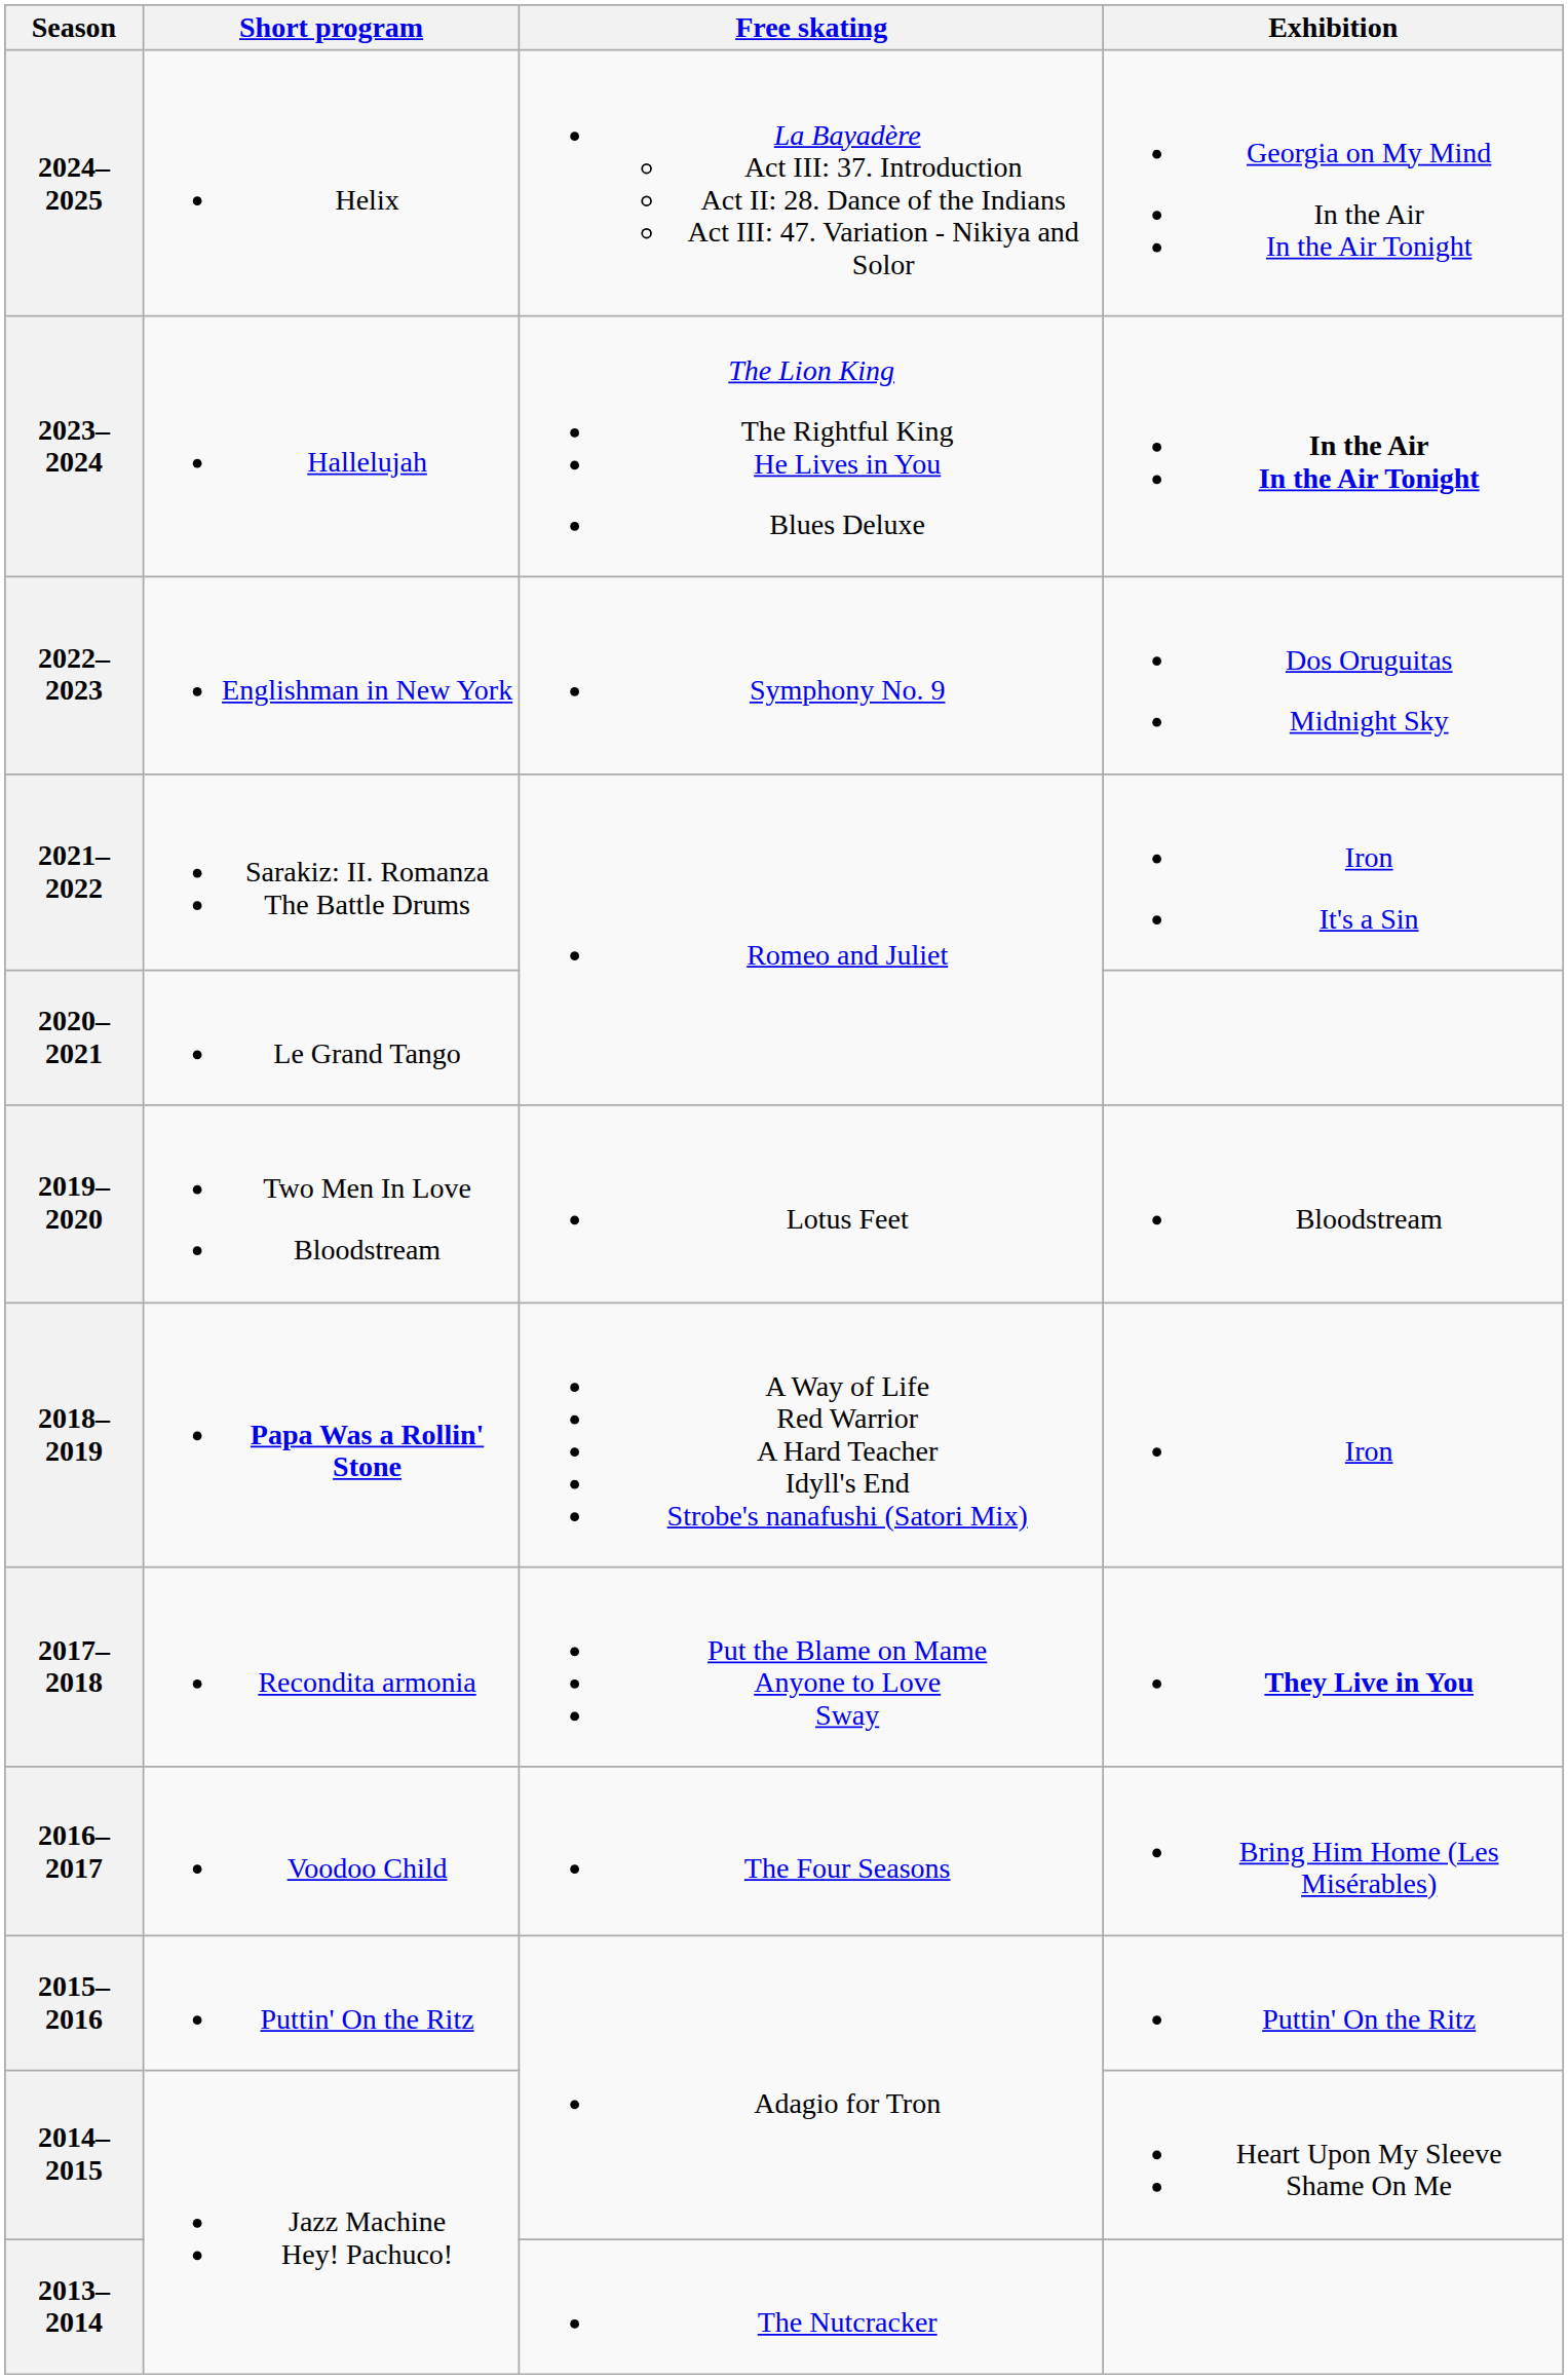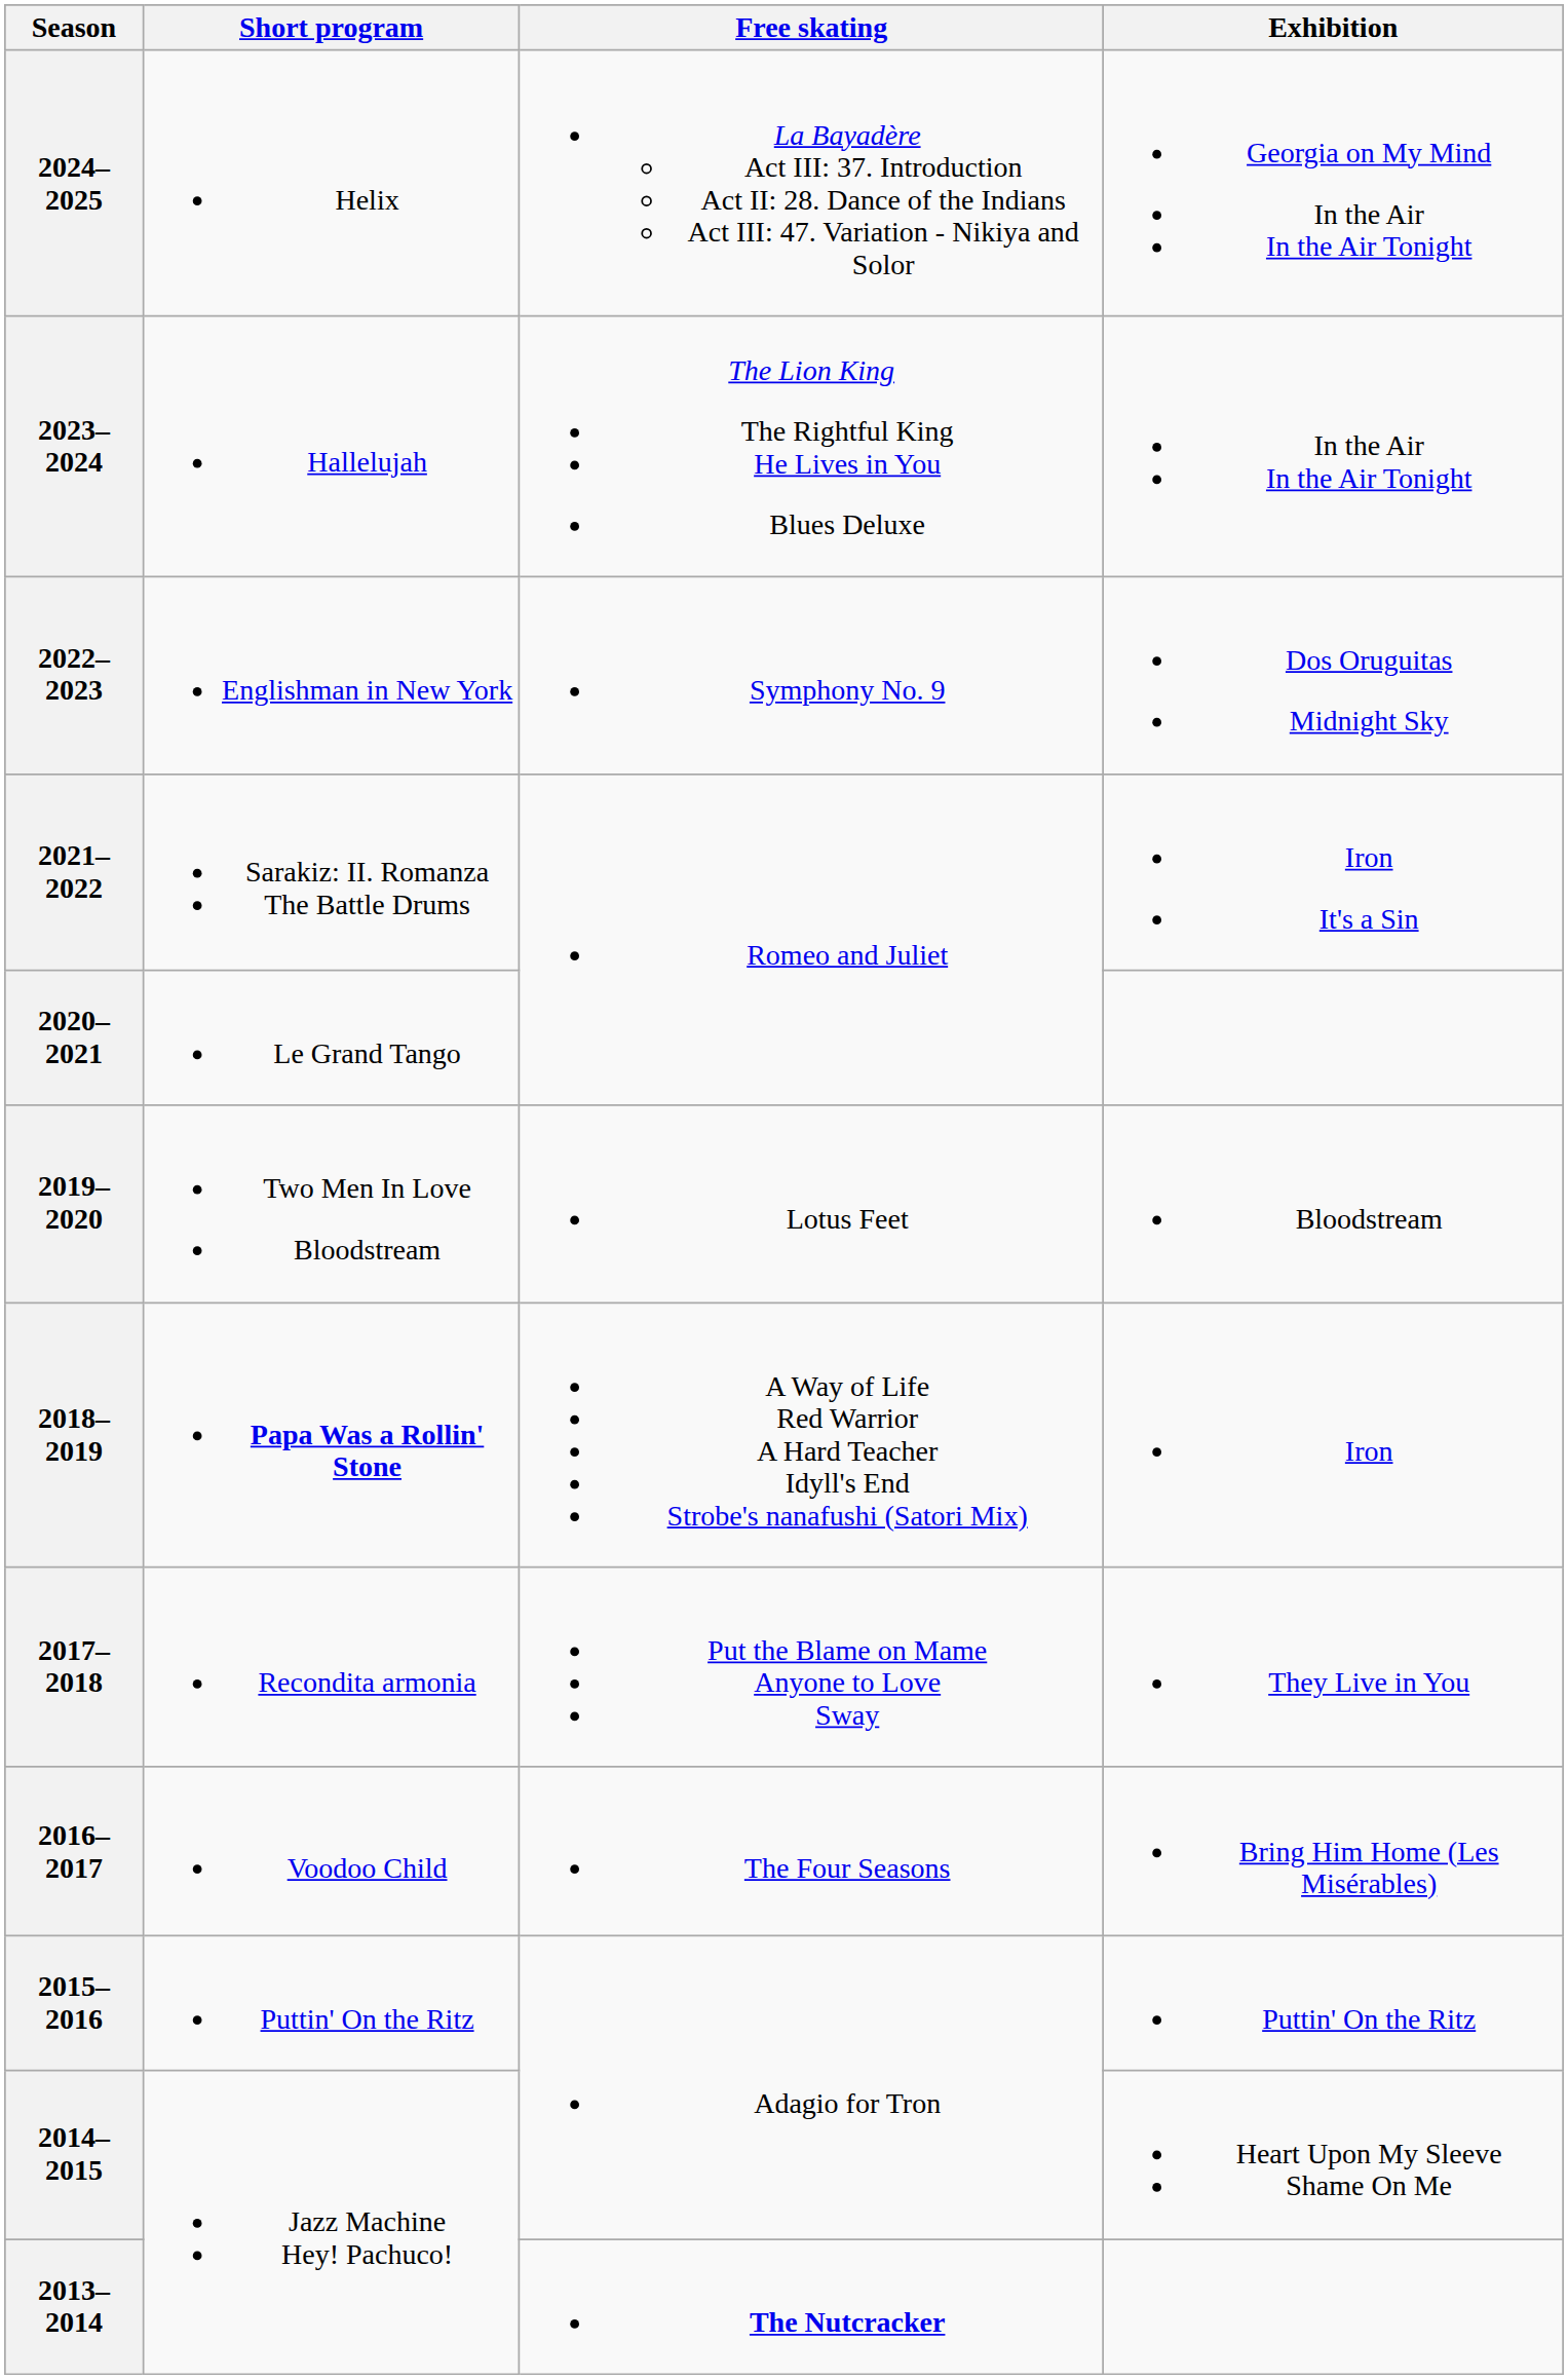2023–2024 | Exhibition: bold -> normal
2017–2018 | Exhibition: bold -> normal
2013–2014 | Free skating: normal -> bold
